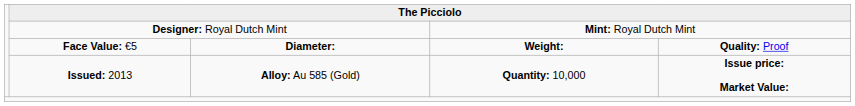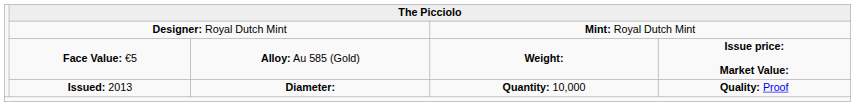Face Value: €5 | column 3: Diameter: -> Alloy: Au 585 (Gold)
Face Value: €5 | column 5: Quality: Proof -> Issue price: Market Value:
Issued: 2013 | column 3: Alloy: Au 585 (Gold) -> Diameter:
Issued: 2013 | column 5: Issue price: Market Value: -> Quality: Proof
